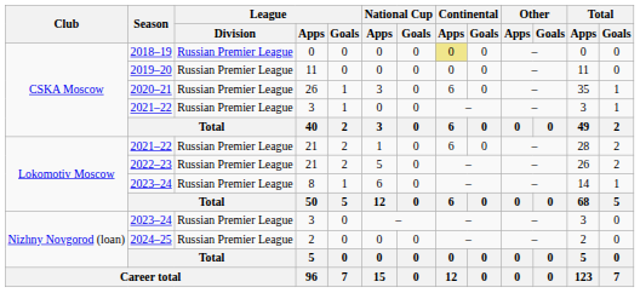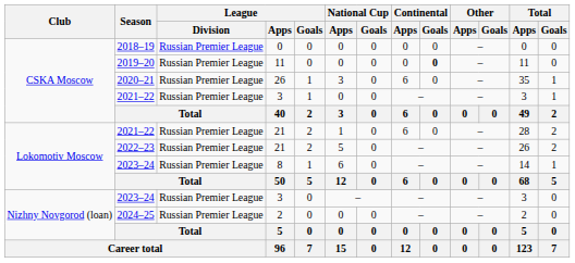2018–19 | Continental / Apps: khaki background -> no background
2019–20 | Continental / Goals: normal -> bold
